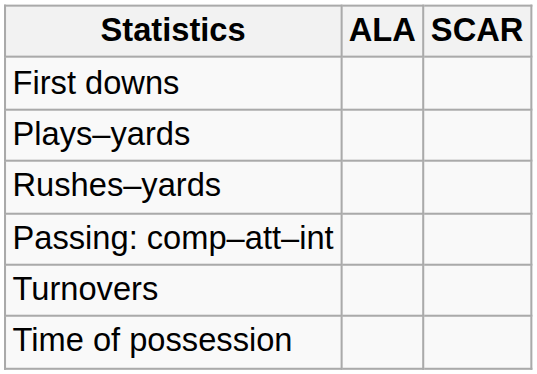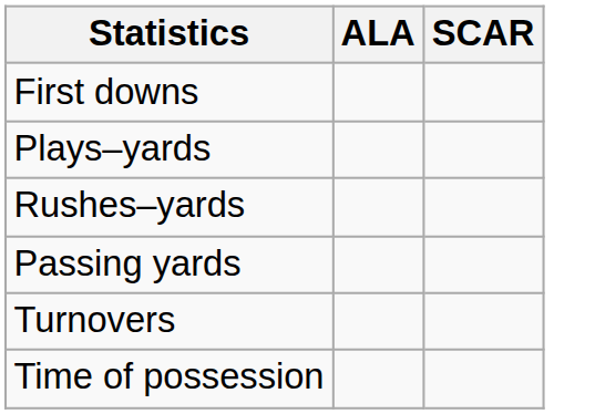+ row: Passing yards
- row: Passing: comp–att–int
